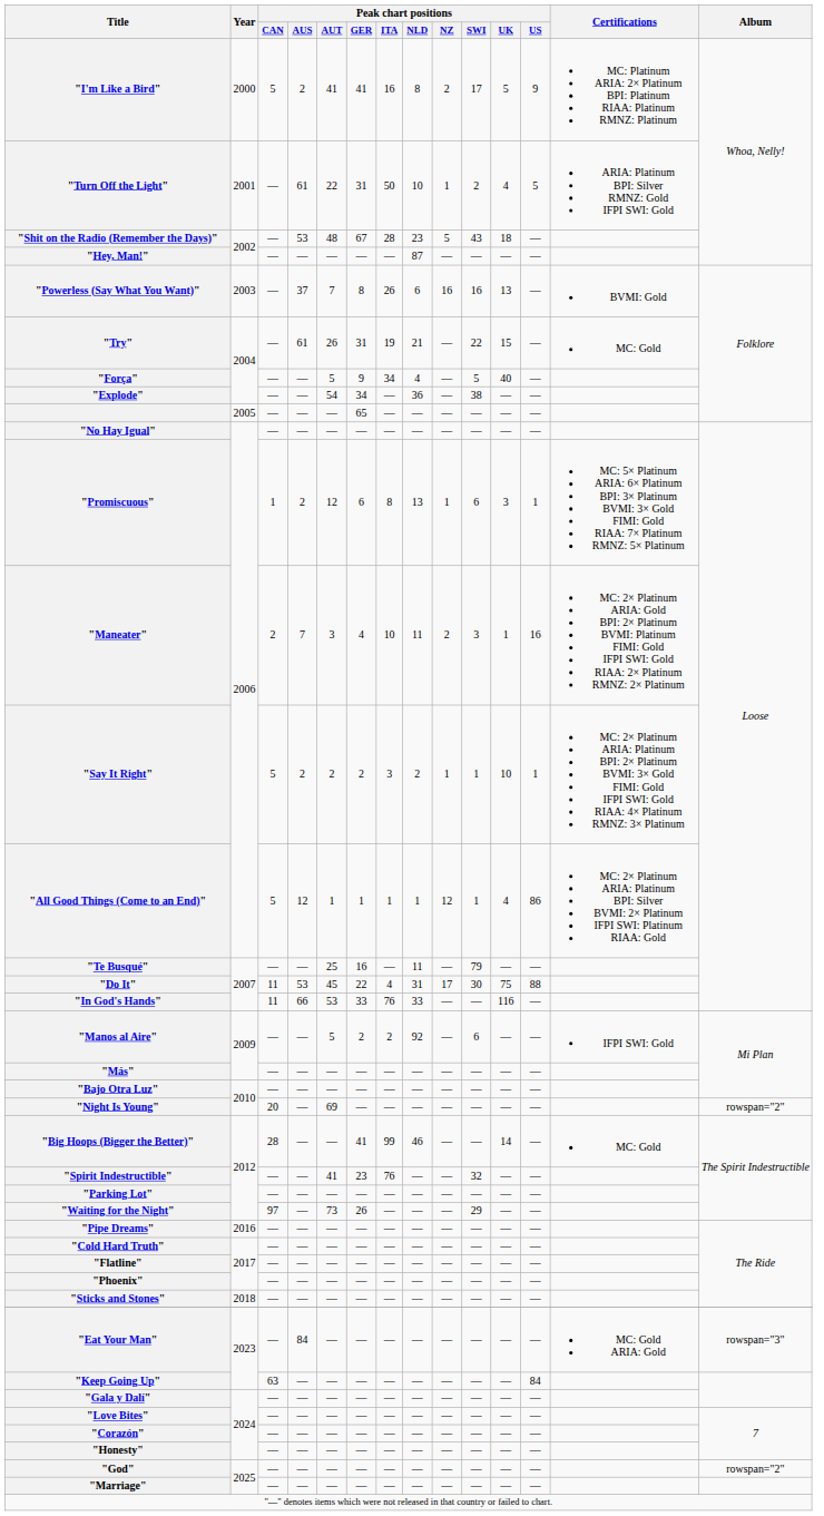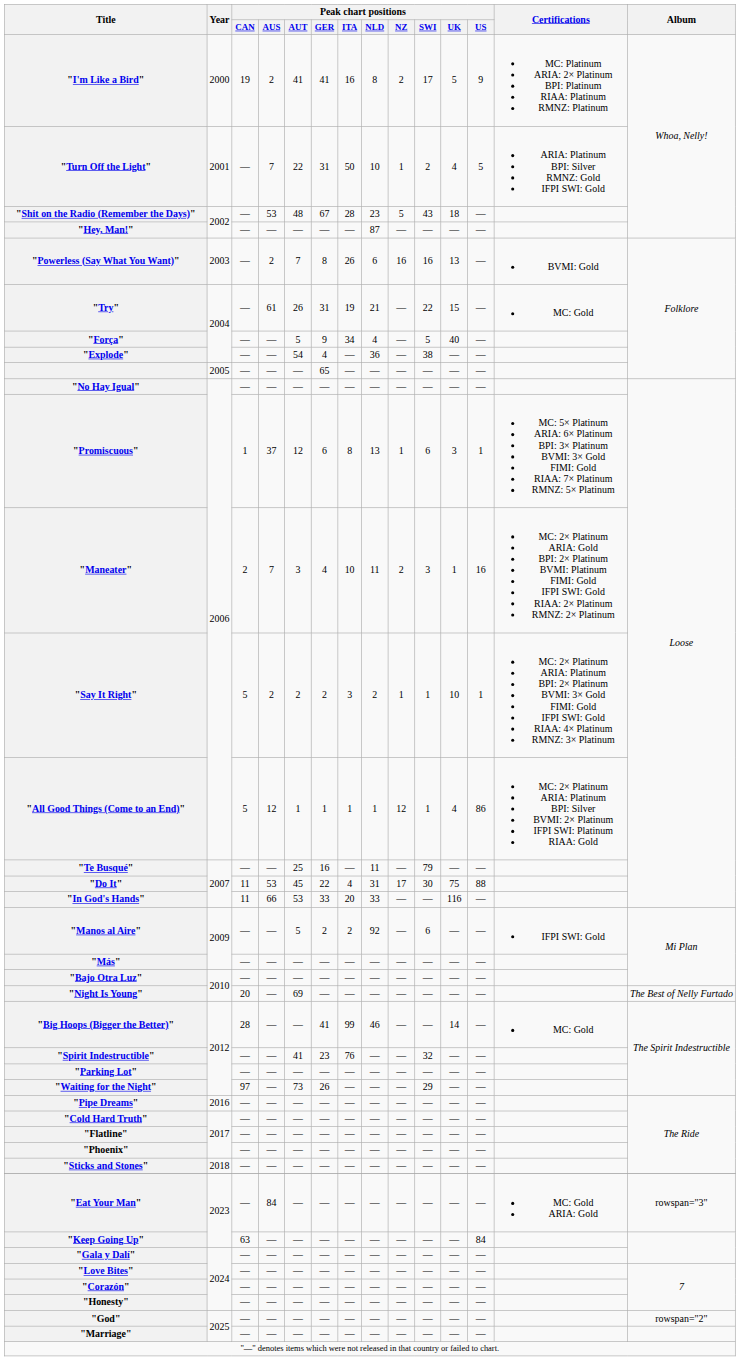"I'm Like a Bird" | Peak chart positions / CAN: 5 -> 19
"Turn Off the Light" | Peak chart positions / AUS: 61 -> 7
"Powerless (Say What You Want)" | Peak chart positions / AUS: 37 -> 2
"Explode" | Peak chart positions / GER: 34 -> 4
"Promiscuous" | Peak chart positions / AUS: 2 -> 37
"In God's Hands" | Peak chart positions / ITA: 76 -> 20
"Night Is Young" | Album: rowspan="2" -> The Best of Nelly Furtado
